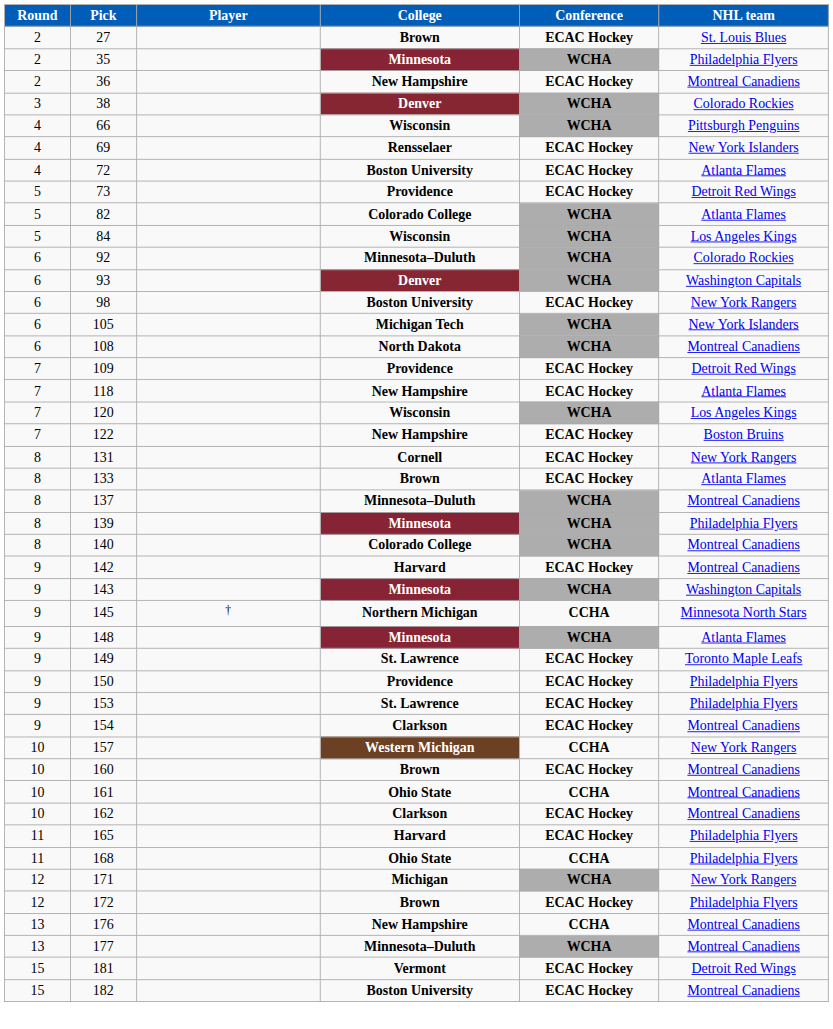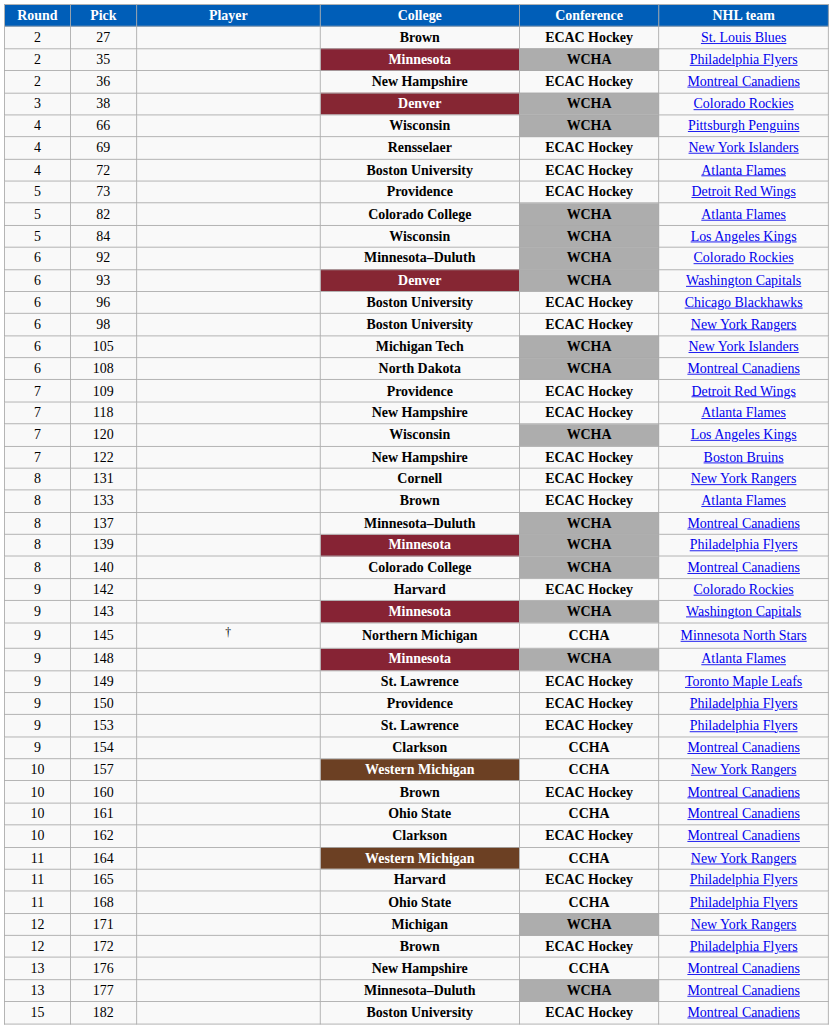+ row: 6 | 96 | Boston University | ECAC Hockey | Chicago Blackhawks
142 | NHL team: Montreal Canadiens -> Colorado Rockies
154 | Conference: ECAC Hockey -> CCHA
+ row: 11 | 164 | Western Michigan | CCHA | New York Rangers
- row: 15 | 181 | Vermont | ECAC Hockey | Detroit Red Wings
